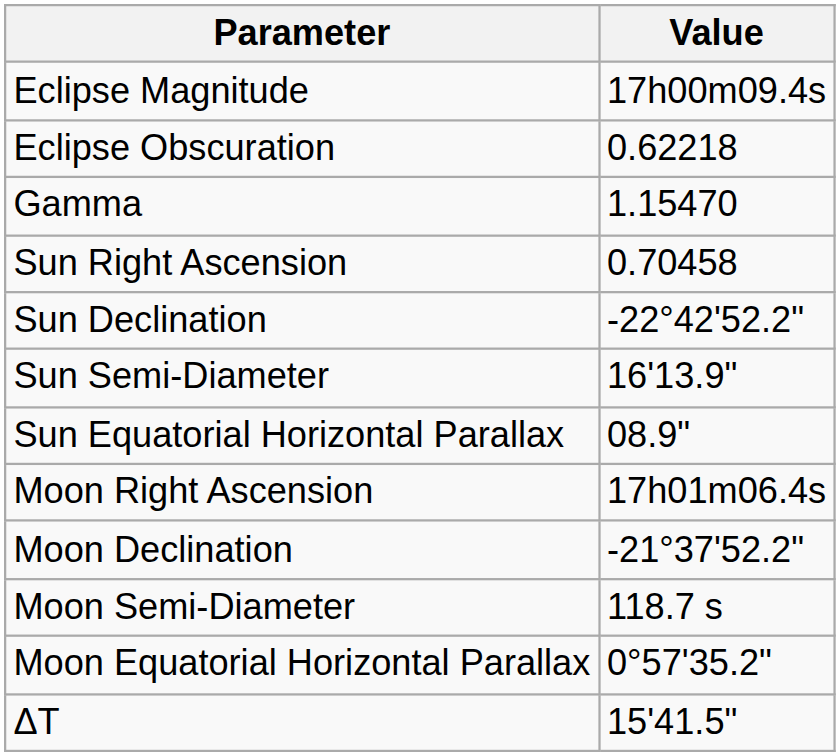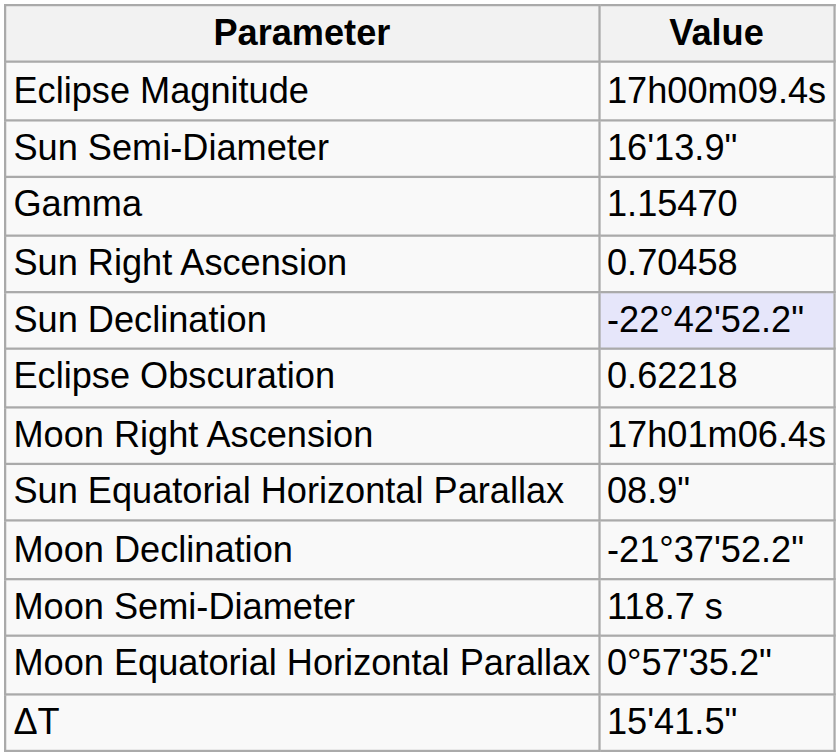rows swapped: Eclipse Obscuration <-> Sun Semi-Diameter
Sun Declination | Value: no background -> lavender background
rows swapped: Sun Equatorial Horizontal Parallax <-> Moon Right Ascension
